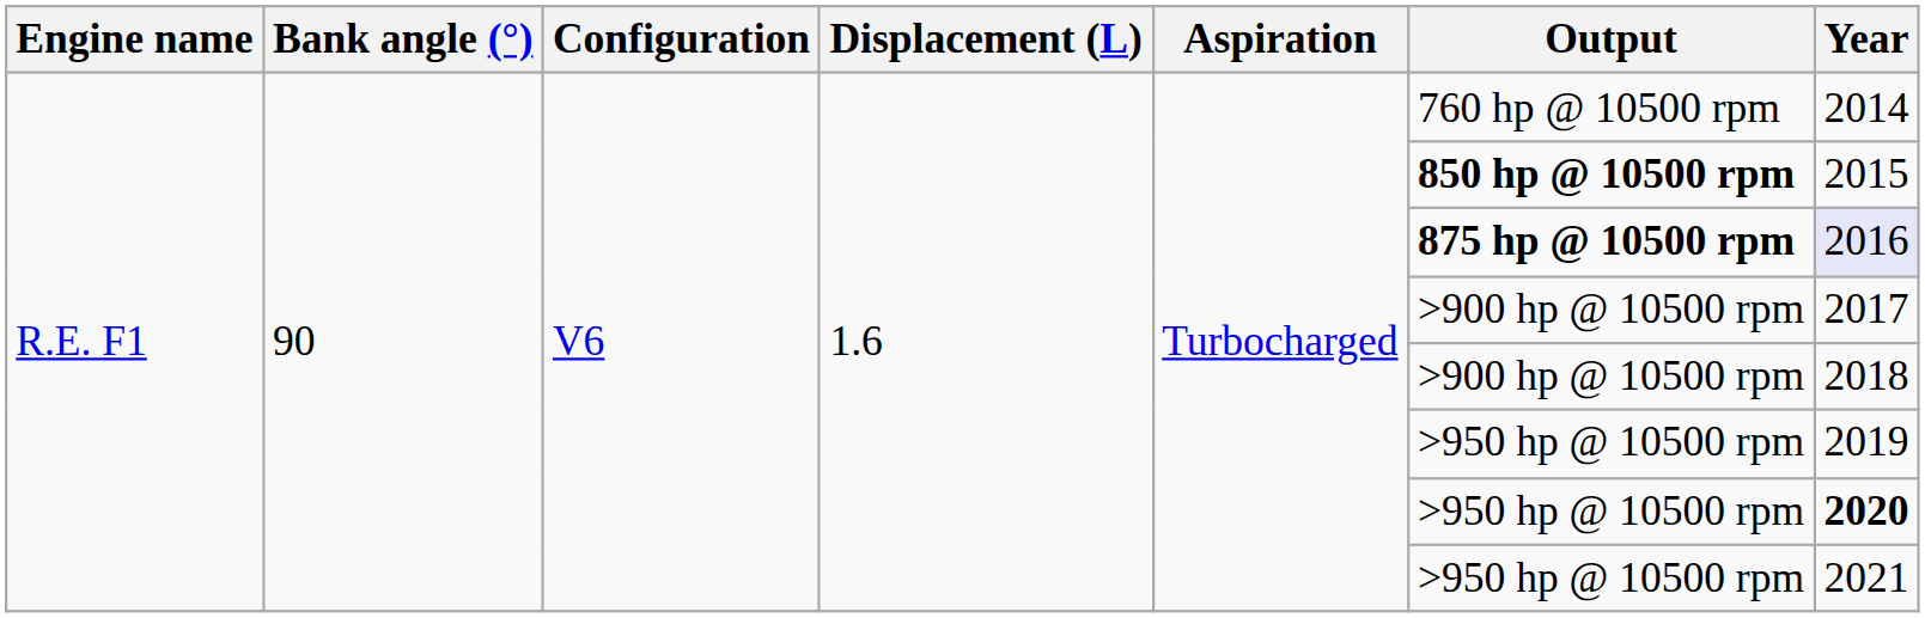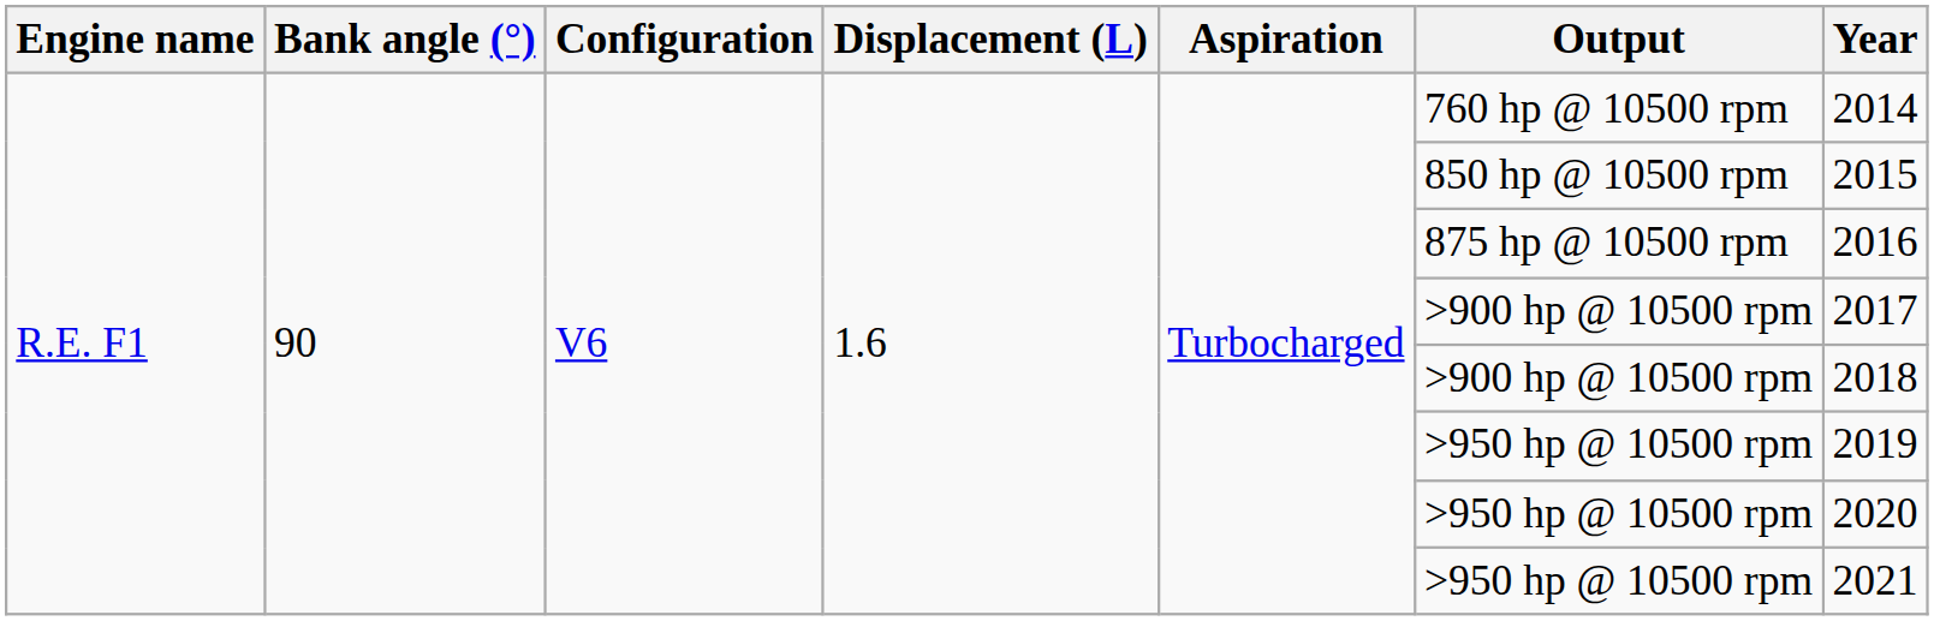row 3 | Output: bold -> normal
row 4 | Output: bold -> normal
row 4 | Year: lavender background -> no background
row 8 | Year: bold -> normal
